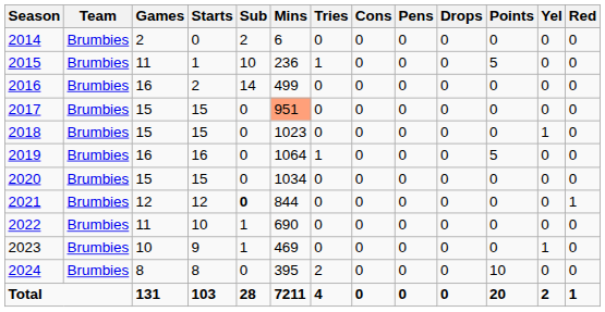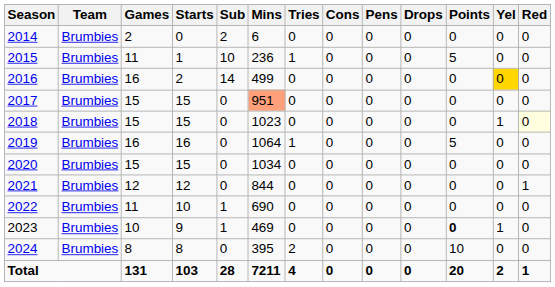2016 | Yel: no background -> gold background
2018 | Red: no background -> lightyellow background
2021 | Sub: bold -> normal
2023 | Points: normal -> bold
